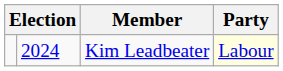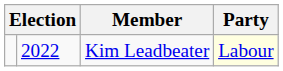Kim Leadbeater | column 2: 2024 -> 2022
